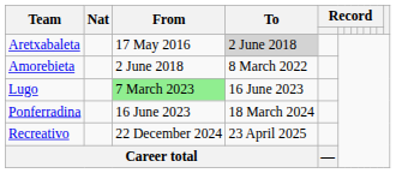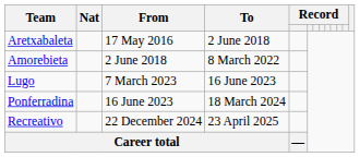Aretxabaleta | To: lightgrey background -> no background
Lugo | From: lightgreen background -> no background
